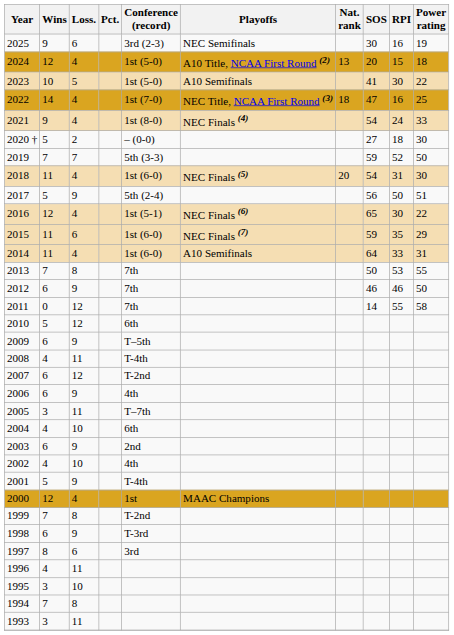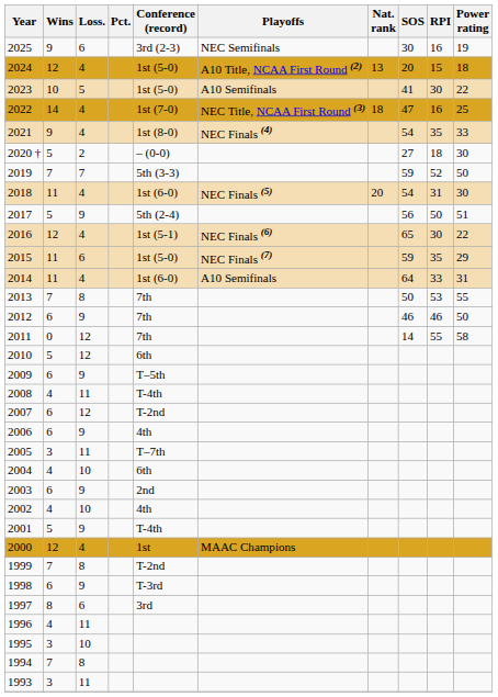2021 | RPI: 24 -> 35
2015 | Conference (record): 1st (6-0) -> 1st (5-0)
